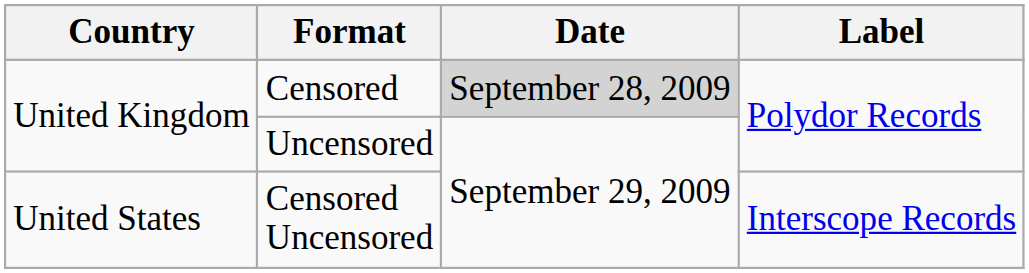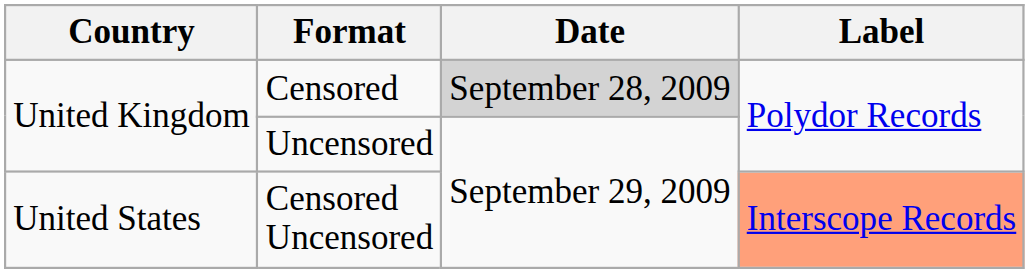Censored Uncensored | Label: no background -> lightsalmon background
